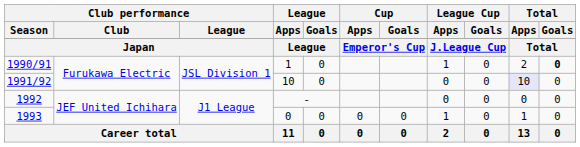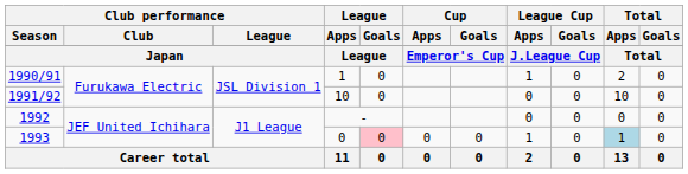1990/91 | Total / Goals: bold -> normal
1991/92 | Total / Apps: lavender background -> no background
1993 | League / Goals: no background -> pink background
1993 | Total / Apps: no background -> lightblue background
